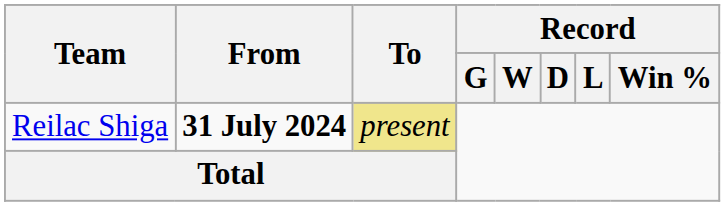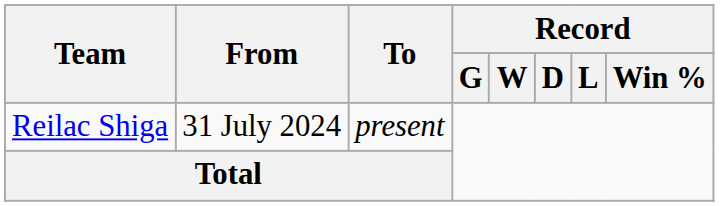Reilac Shiga | From: bold -> normal
Reilac Shiga | To: khaki background -> no background
